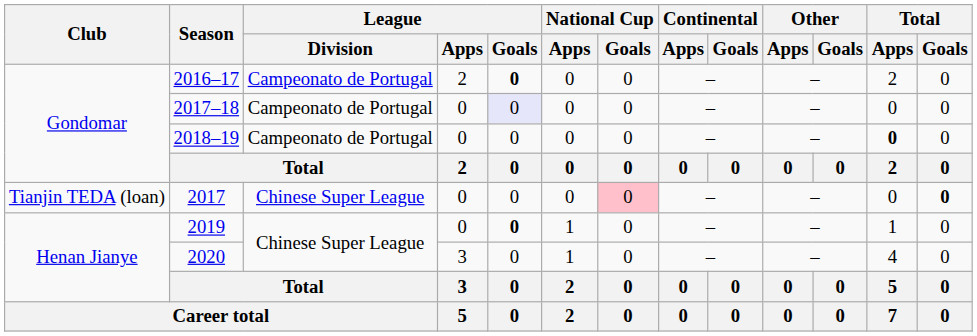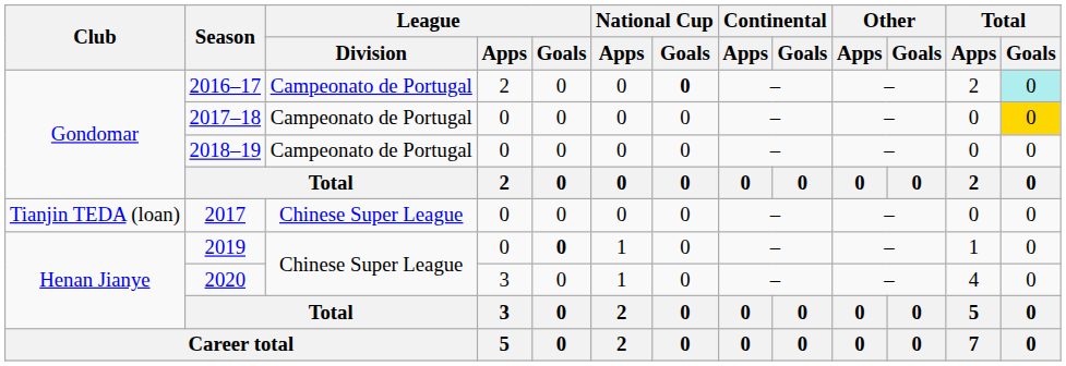2016–17 | League / Goals: bold -> normal
2016–17 | National Cup / Goals: normal -> bold
2016–17 | Total / Goals: no background -> paleturquoise background
2017–18 | League / Goals: lavender background -> no background
2017–18 | Total / Goals: no background -> gold background
2018–19 | Total / Apps: bold -> normal
2017 | National Cup / Goals: pink background -> no background
2017 | Total / Goals: bold -> normal
